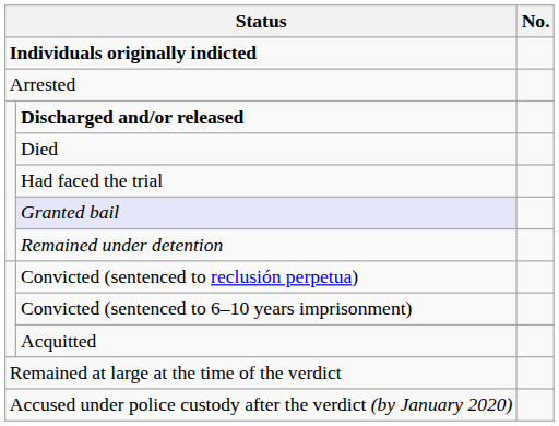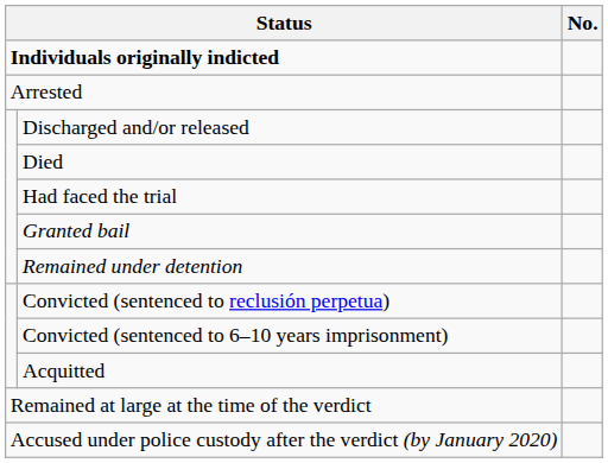Discharged and/or released | column 2: bold -> normal
Granted bail | column 2: lavender background -> no background
